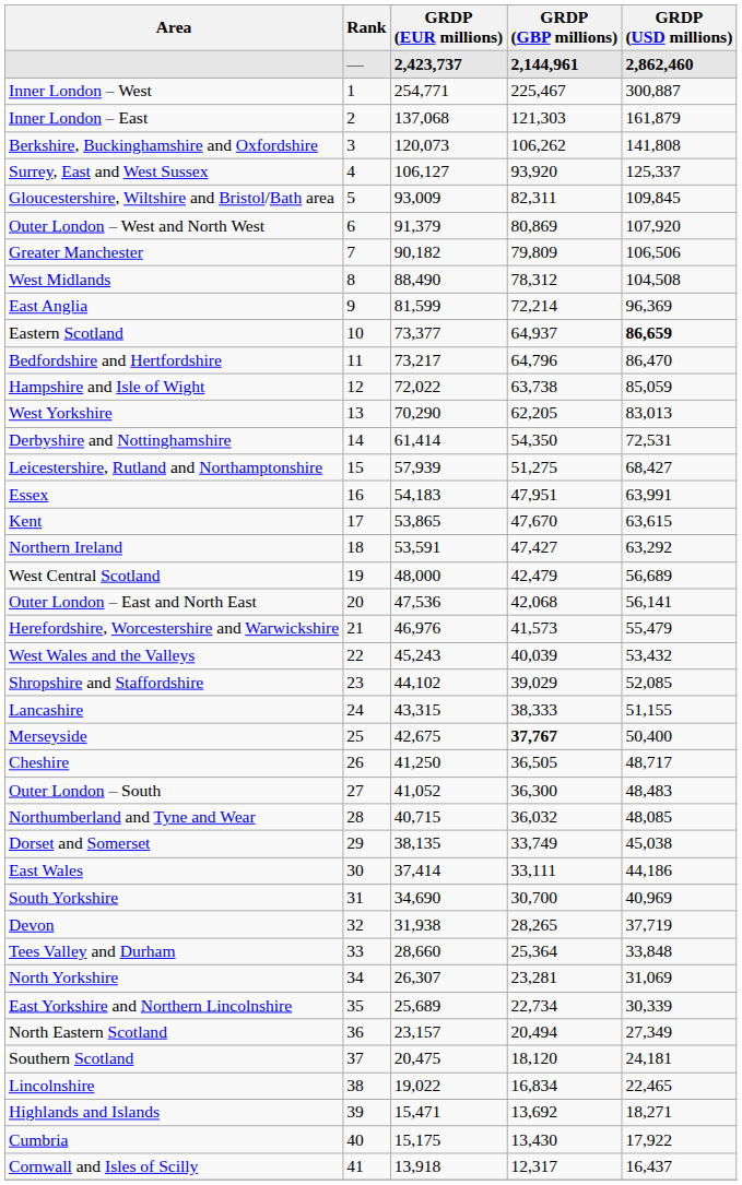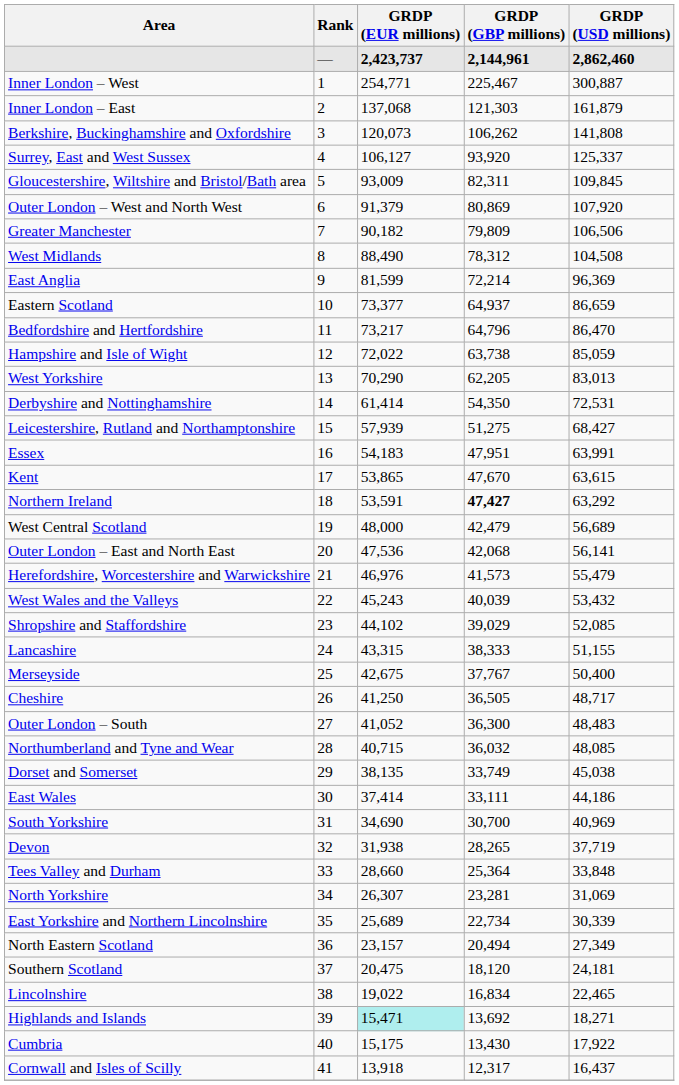Eastern Scotland | GRDP (USD millions): bold -> normal
Northern Ireland | GRDP (GBP millions): normal -> bold
Merseyside | GRDP (GBP millions): bold -> normal
Highlands and Islands | GRDP (EUR millions): no background -> paleturquoise background
